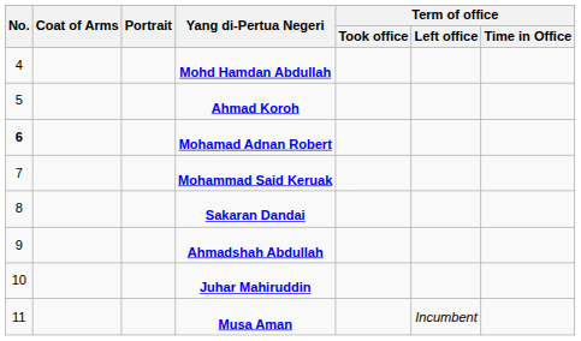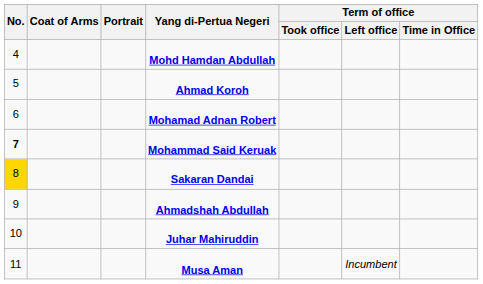Mohamad Adnan Robert | No.: bold -> normal
Mohammad Said Keruak | No.: normal -> bold
Sakaran Dandai | No.: no background -> gold background
